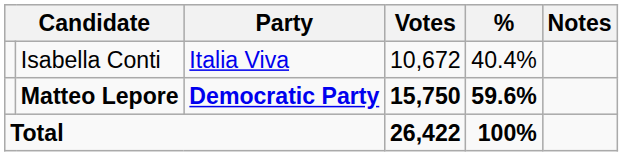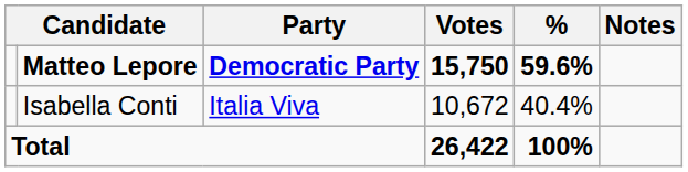rows swapped: Matteo Lepore <-> Isabella Conti
